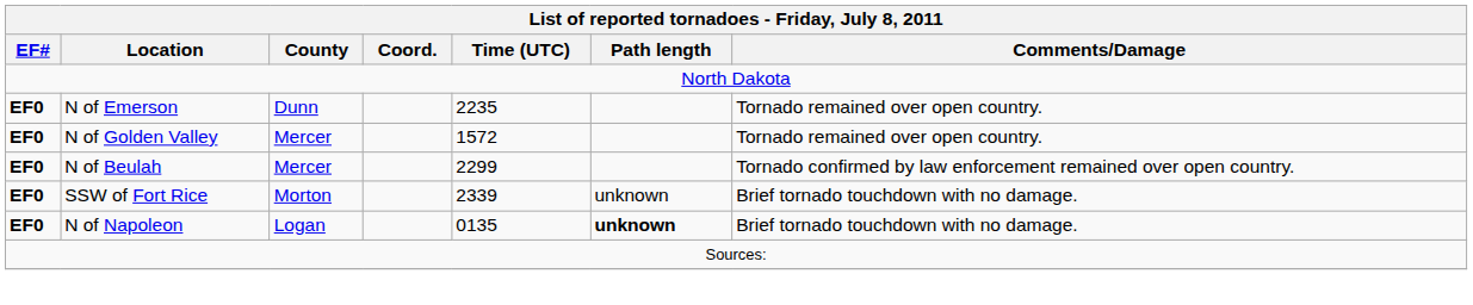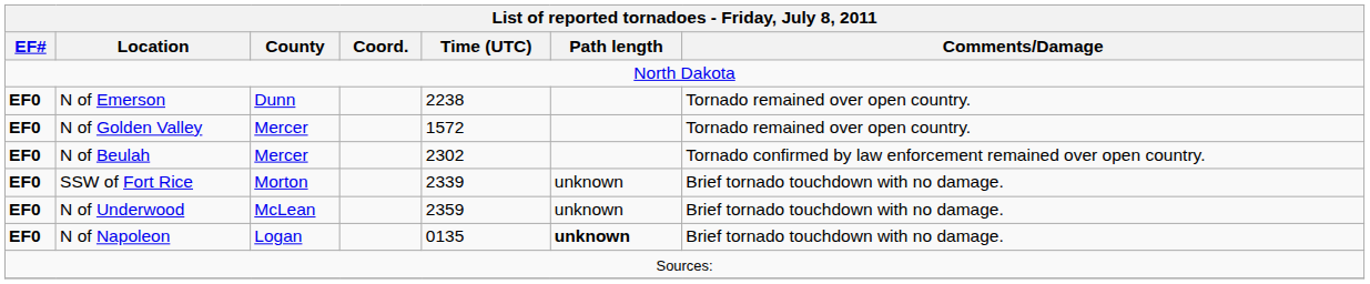N of Emerson | Time (UTC): 2235 -> 2238
N of Beulah | Time (UTC): 2299 -> 2302
+ row: EF0 | N of Underwood | McLean | 2359 | unknown | Brief tornado touchdown with no damage.
